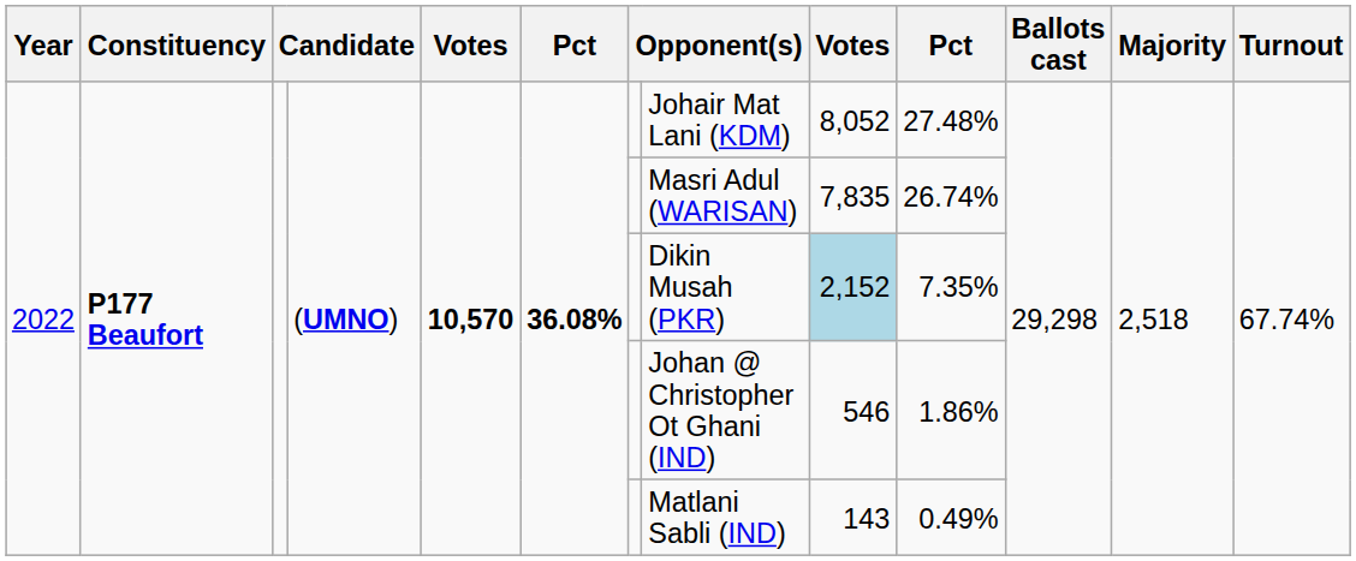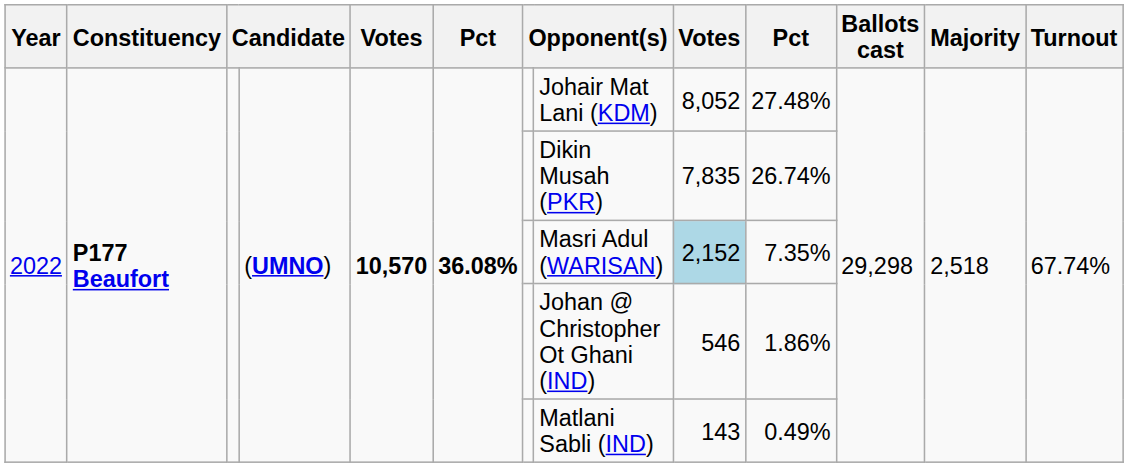row 3 | column 8: Masri Adul (WARISAN) -> Dikin Musah (PKR)
row 4 | column 8: Dikin Musah (PKR) -> Masri Adul (WARISAN)
